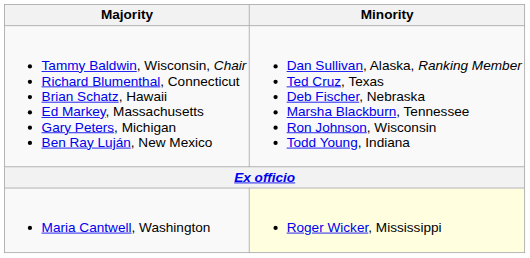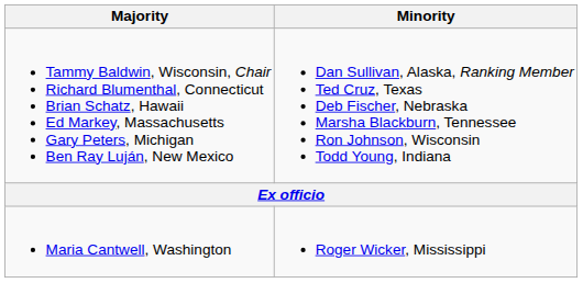Maria Cantwell, Washington | Minority: lightyellow background -> no background
